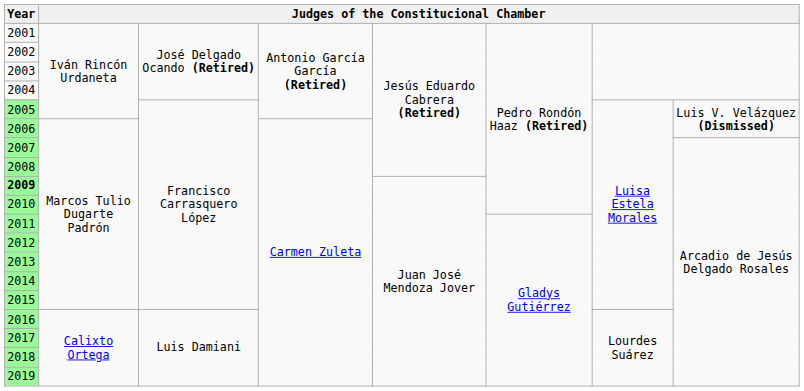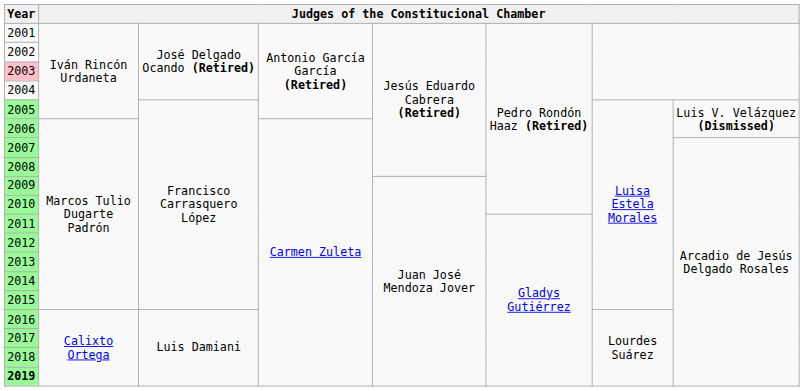2003 | Year: no background -> pink background
2009 | Year: bold -> normal
2019 | Year: normal -> bold
